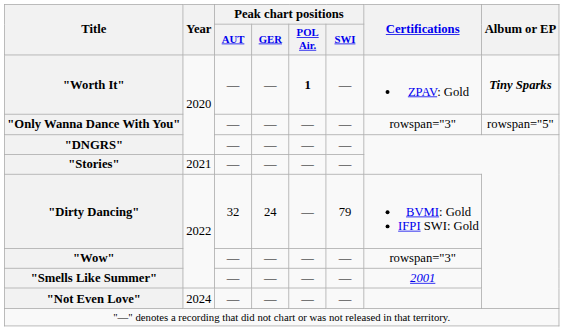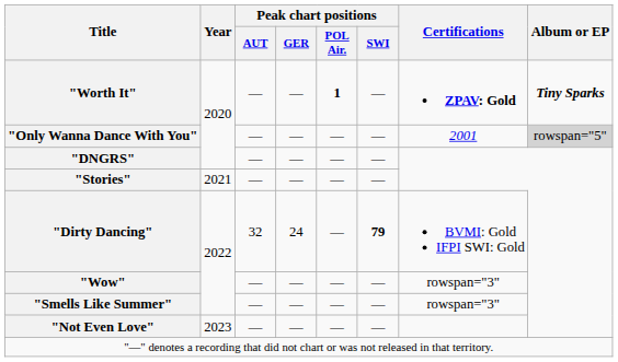"Worth It" | Certifications: normal -> bold
"Only Wanna Dance With You" | Certifications: rowspan="3" -> 2001
"Only Wanna Dance With You" | Album or EP: no background -> lightgrey background
"Dirty Dancing" | Peak chart positions / SWI: normal -> bold
"Smells Like Summer" | Certifications: 2001 -> rowspan="3"
"Not Even Love" | Year: 2024 -> 2023
